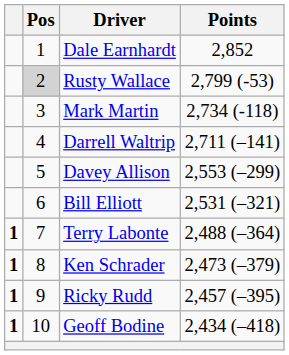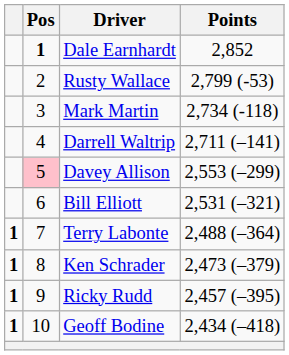Dale Earnhardt | Pos: normal -> bold
Rusty Wallace | Pos: lightgrey background -> no background
Davey Allison | Pos: no background -> pink background
